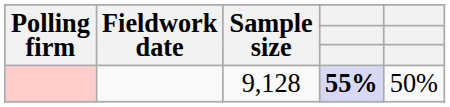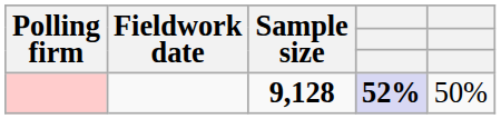row 4 | Sample size: normal -> bold
row 4 | column 4: 55% -> 52%
